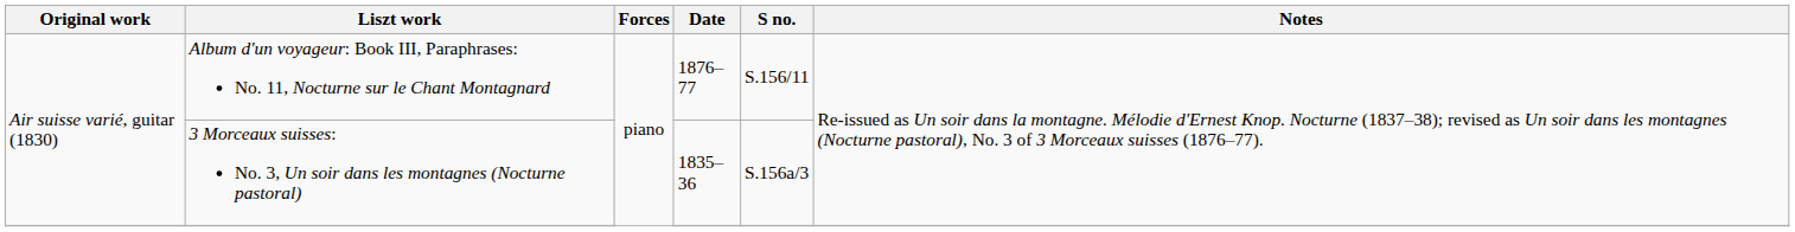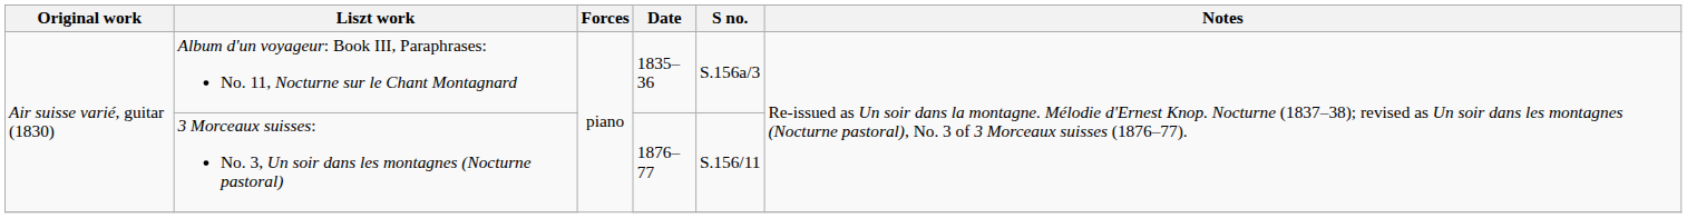row 2 | Date: 1876–77 -> 1835–36
row 2 | S no.: S.156/11 -> S.156a/3
row 3 | Date: 1835–36 -> 1876–77
row 3 | S no.: S.156a/3 -> S.156/11
